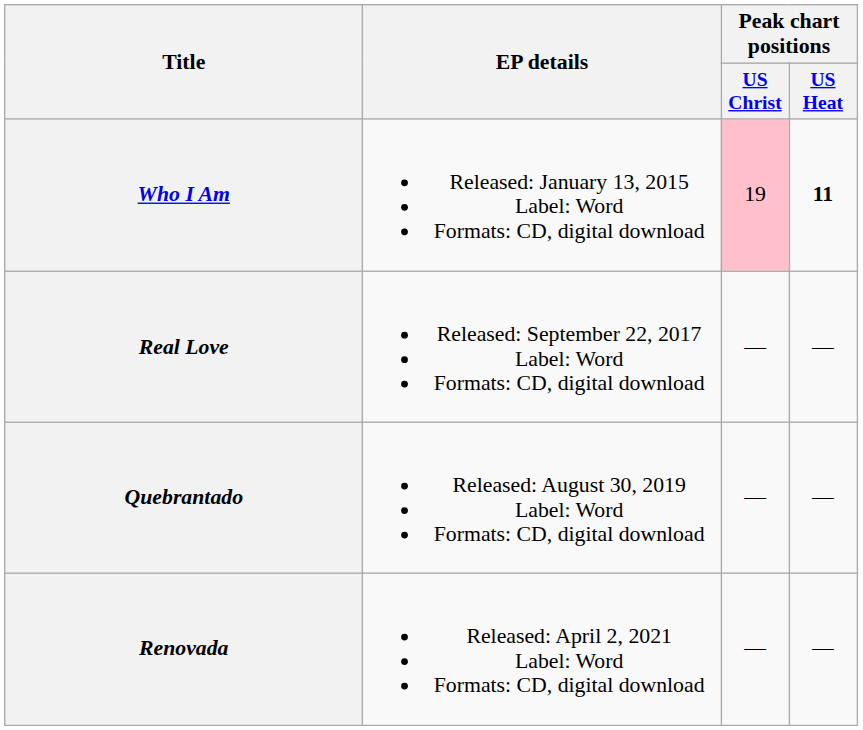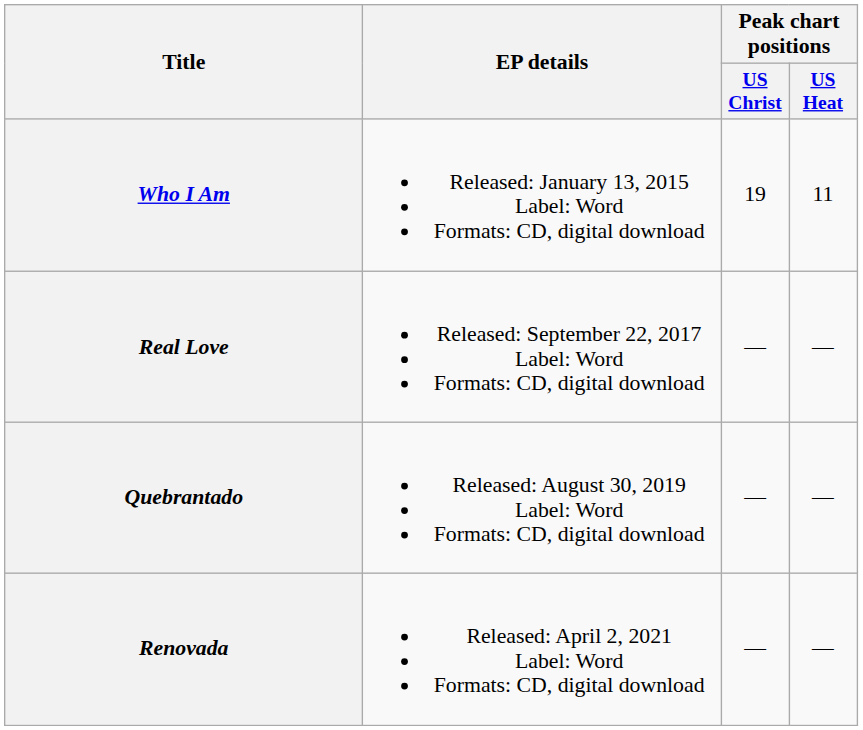Who I Am | Peak chart positions / US Christ: pink background -> no background
Who I Am | Peak chart positions / US Heat: bold -> normal
